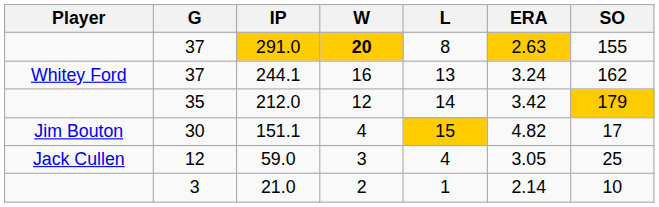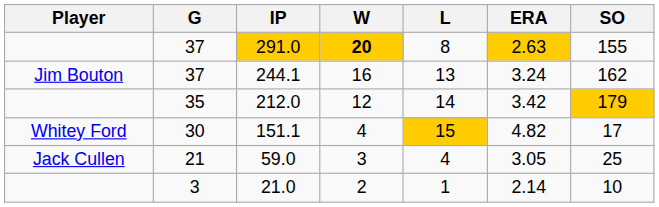244.1 | Player: Whitey Ford -> Jim Bouton
151.1 | Player: Jim Bouton -> Whitey Ford
59.0 | G: 12 -> 21
